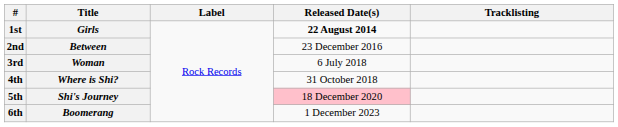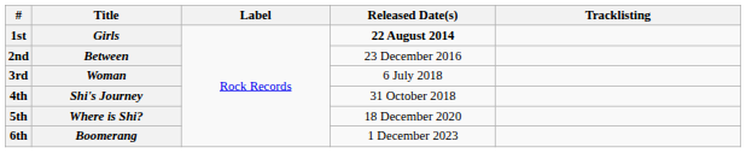4th | Title: Where is Shi? -> Shi's Journey
5th | Title: Shi's Journey -> Where is Shi?
5th | Released Date(s): pink background -> no background
